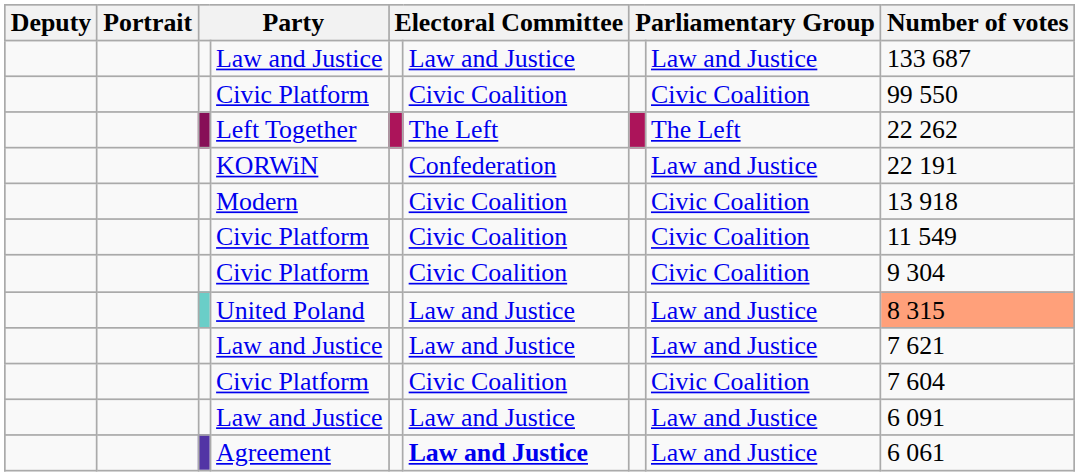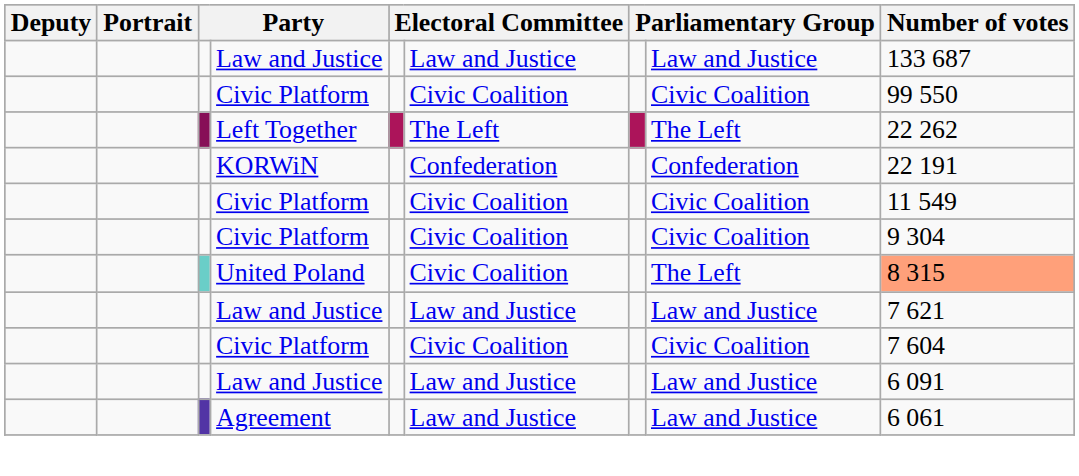KORWiN | column 8: Law and Justice -> Confederation
- row: Modern | Civic Coalition | Civic Coalition | 13 918
United Poland | column 6: Law and Justice -> Civic Coalition
United Poland | column 8: Law and Justice -> The Left
Agreement | column 6: bold -> normal
